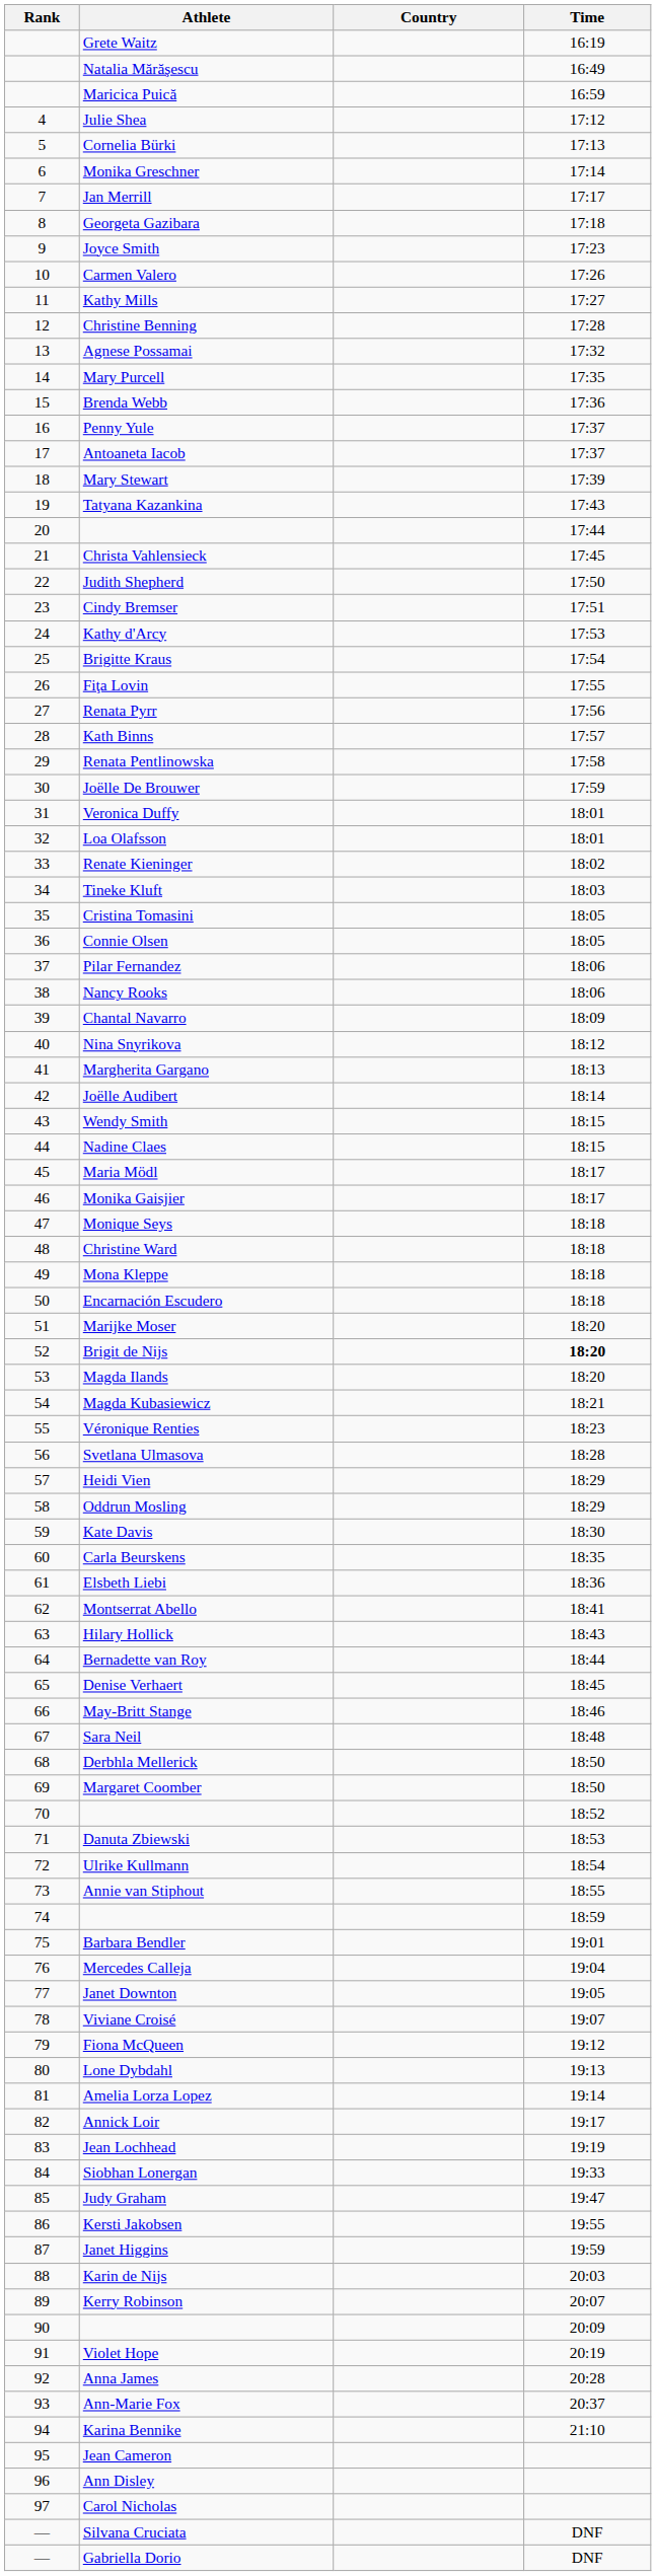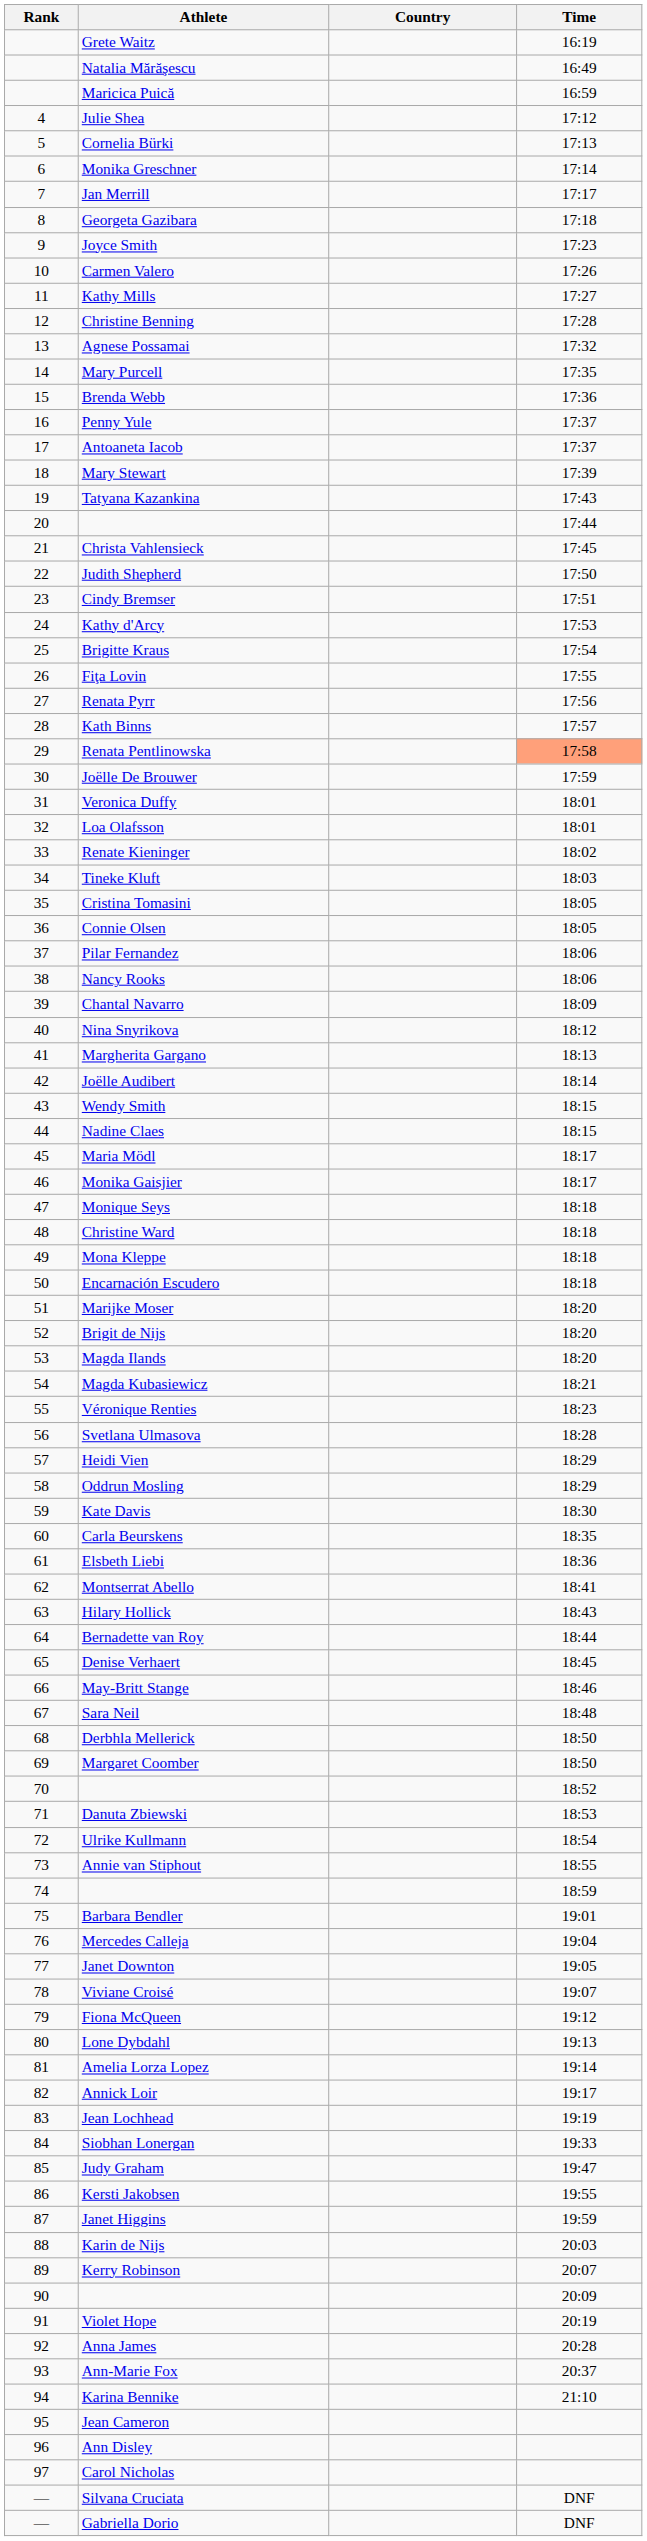Renata Pentlinowska | Time: no background -> lightsalmon background
Brigit de Nijs | Time: bold -> normal
